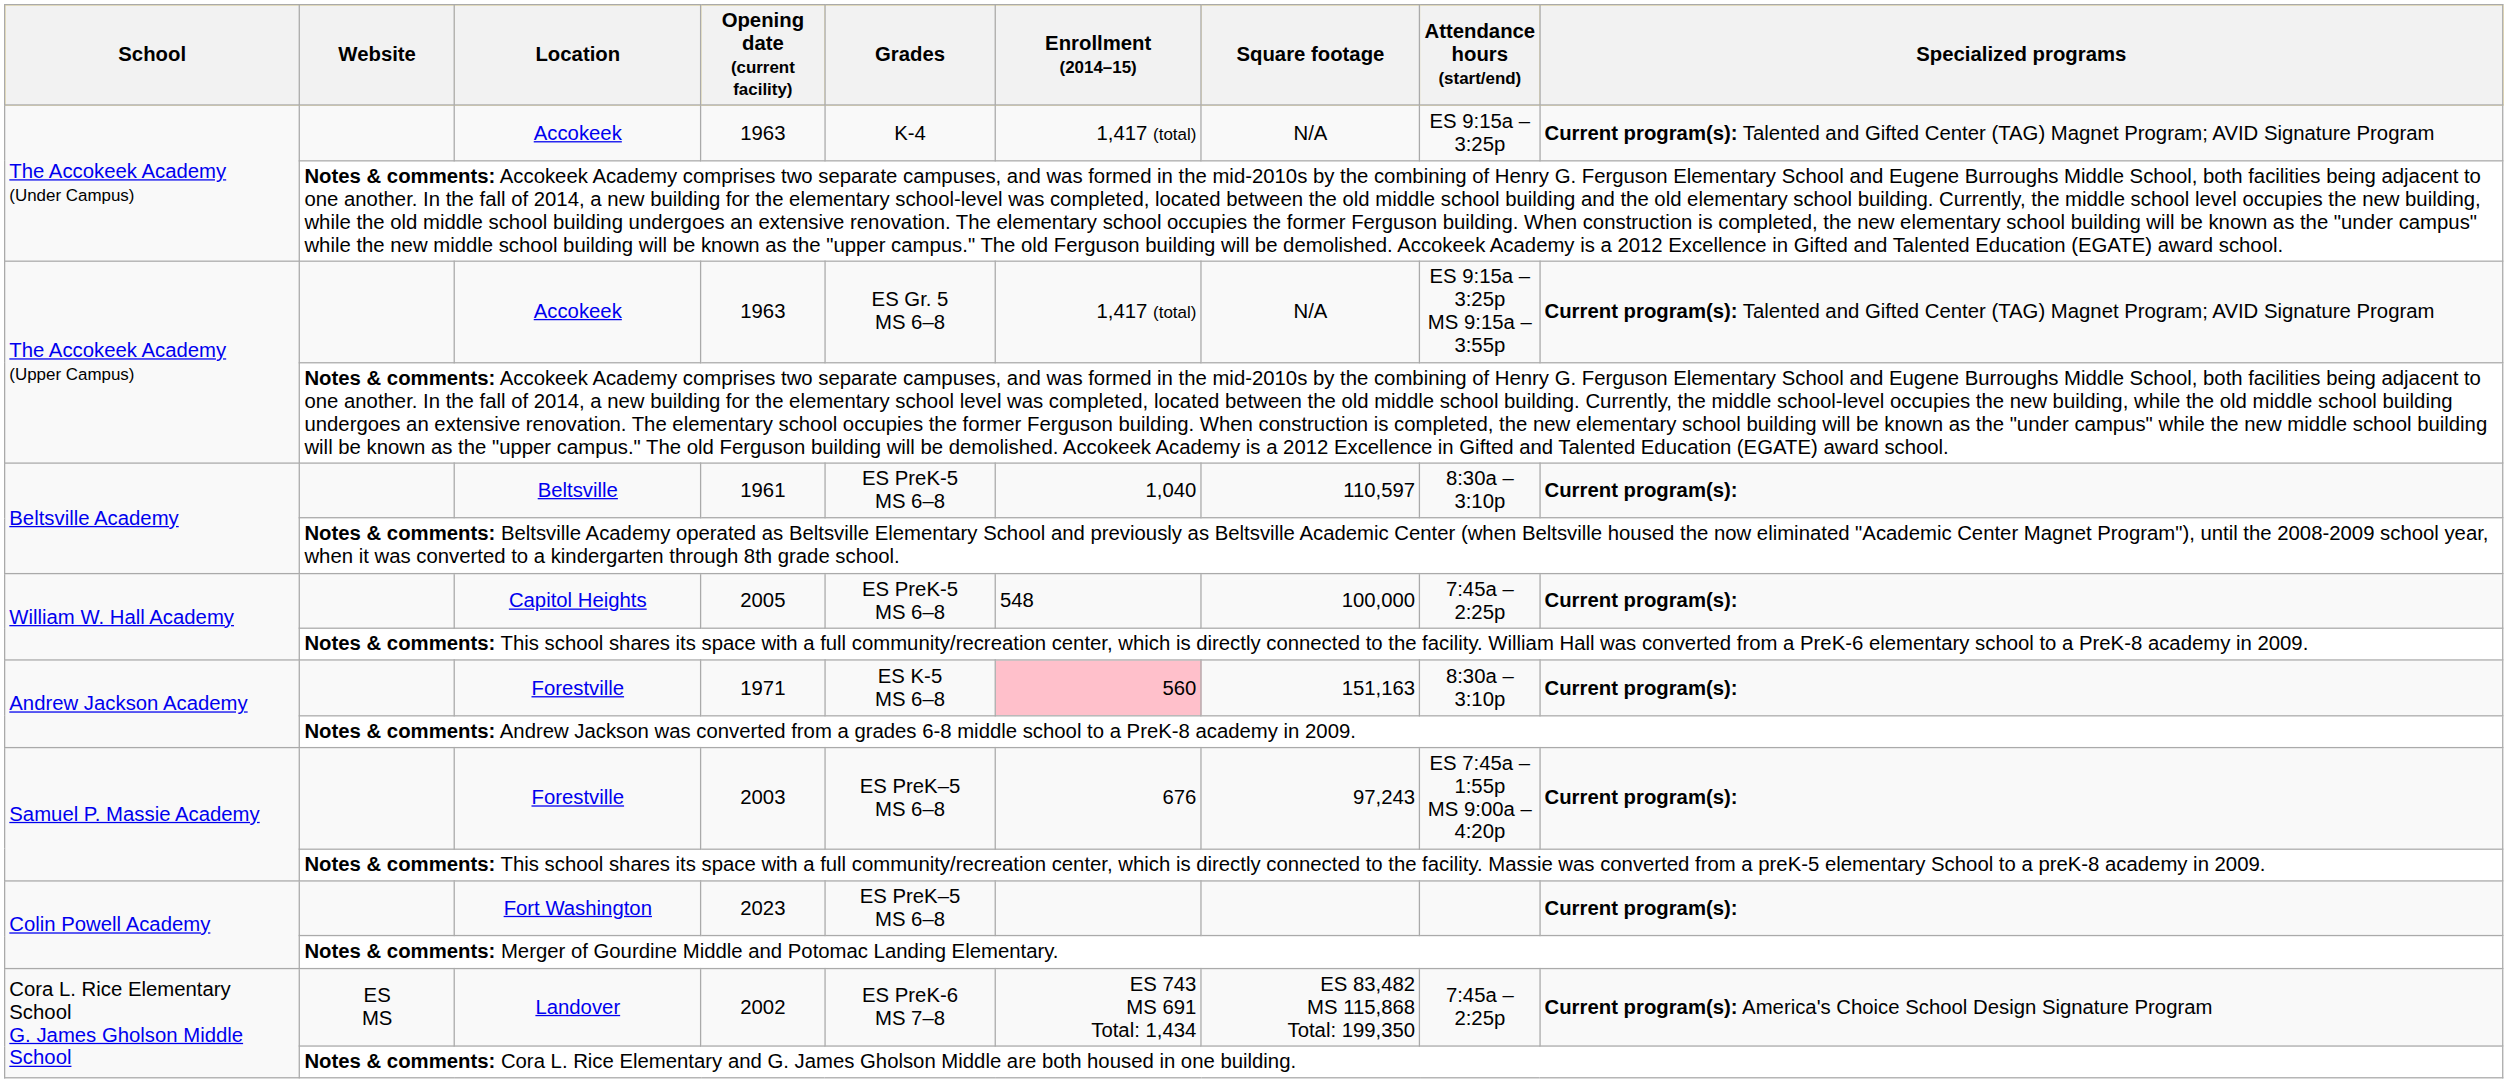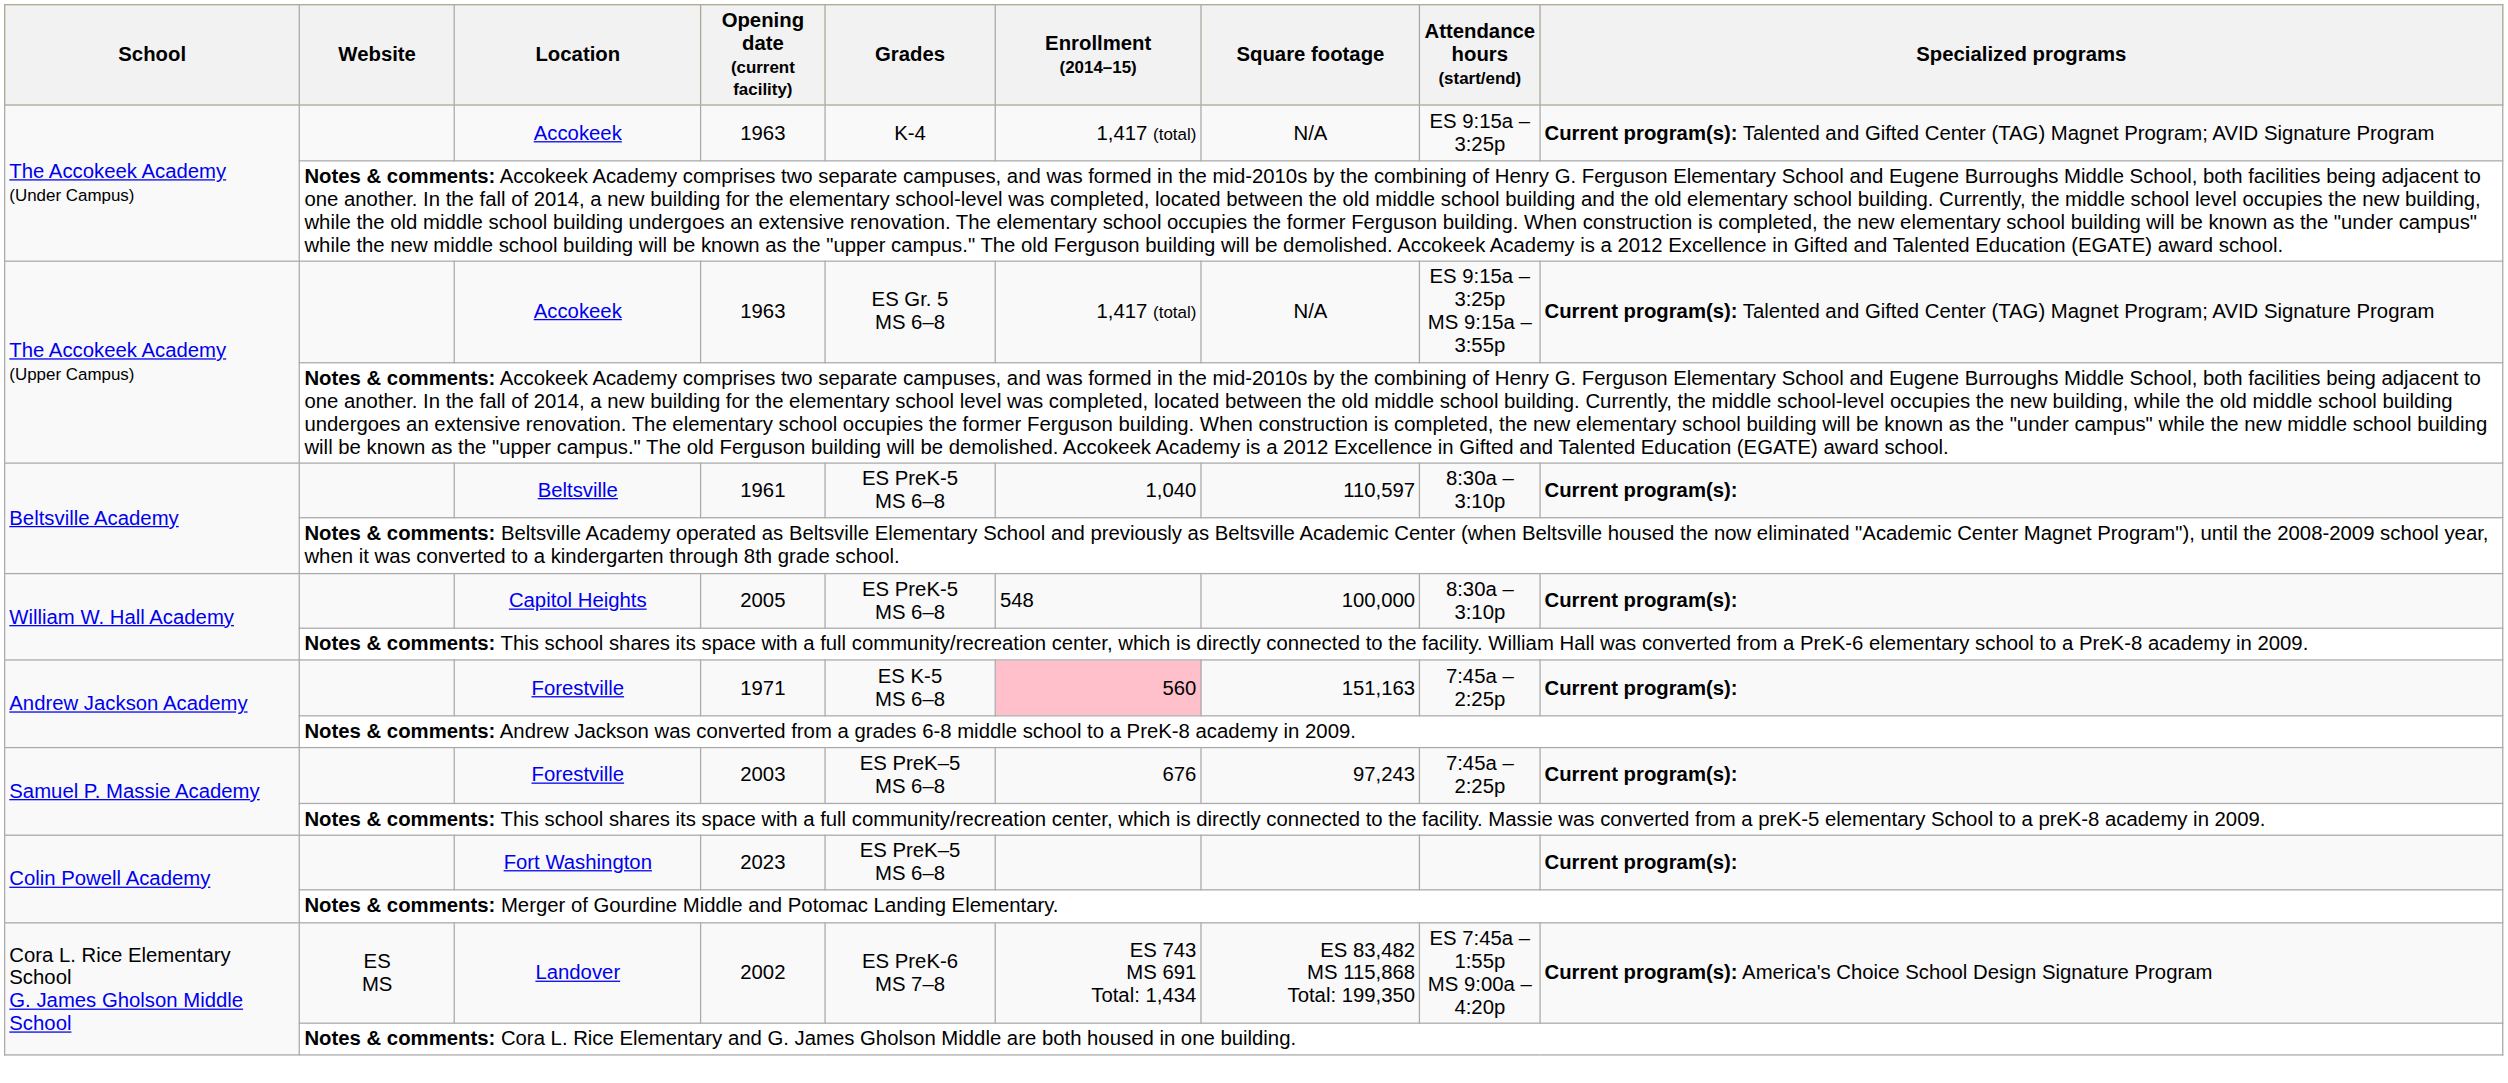2005 | Attendance hours (start/end): 7:45a – 2:25p -> 8:30a – 3:10p
1971 | Attendance hours (start/end): 8:30a – 3:10p -> 7:45a – 2:25p
2003 | Attendance hours (start/end): ES 7:45a – 1:55p MS 9:00a – 4:20p -> 7:45a – 2:25p
2002 | Attendance hours (start/end): 7:45a – 2:25p -> ES 7:45a – 1:55p MS 9:00a – 4:20p
